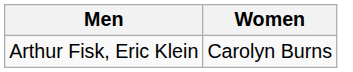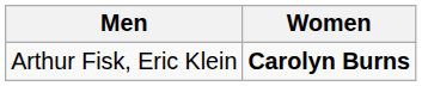Arthur Fisk, Eric Klein | Women: normal -> bold
